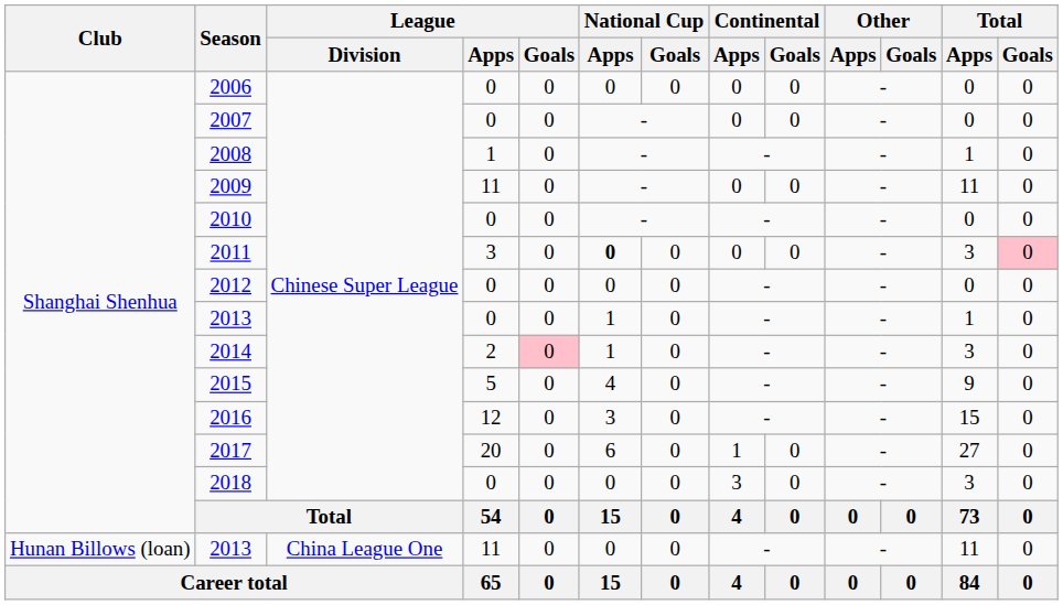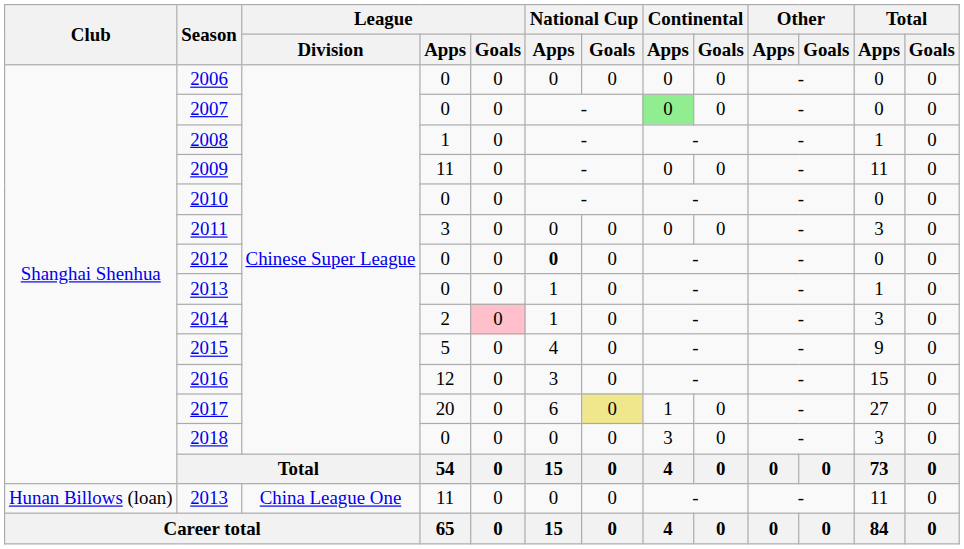2007 | Continental / Apps: no background -> lightgreen background
2011 | National Cup / Apps: bold -> normal
2011 | Total / Goals: pink background -> no background
2012 | National Cup / Apps: normal -> bold
2017 | National Cup / Goals: no background -> khaki background
